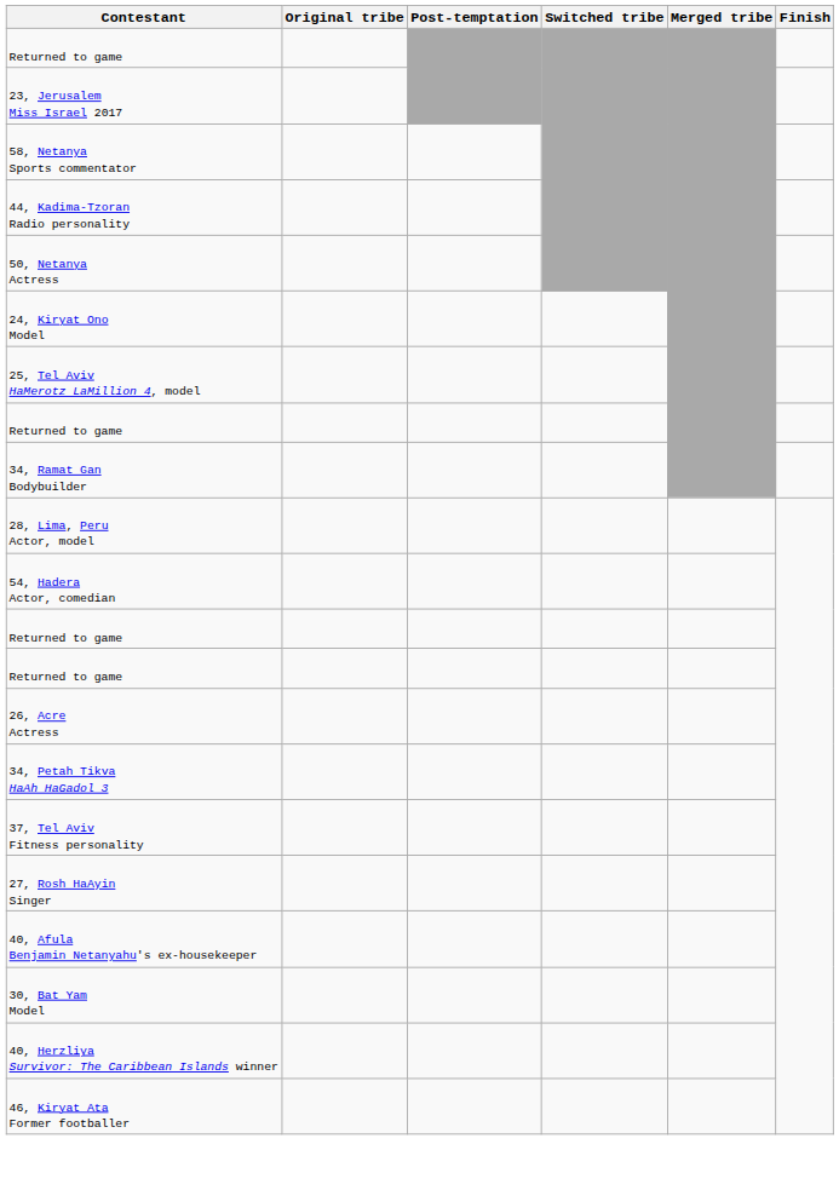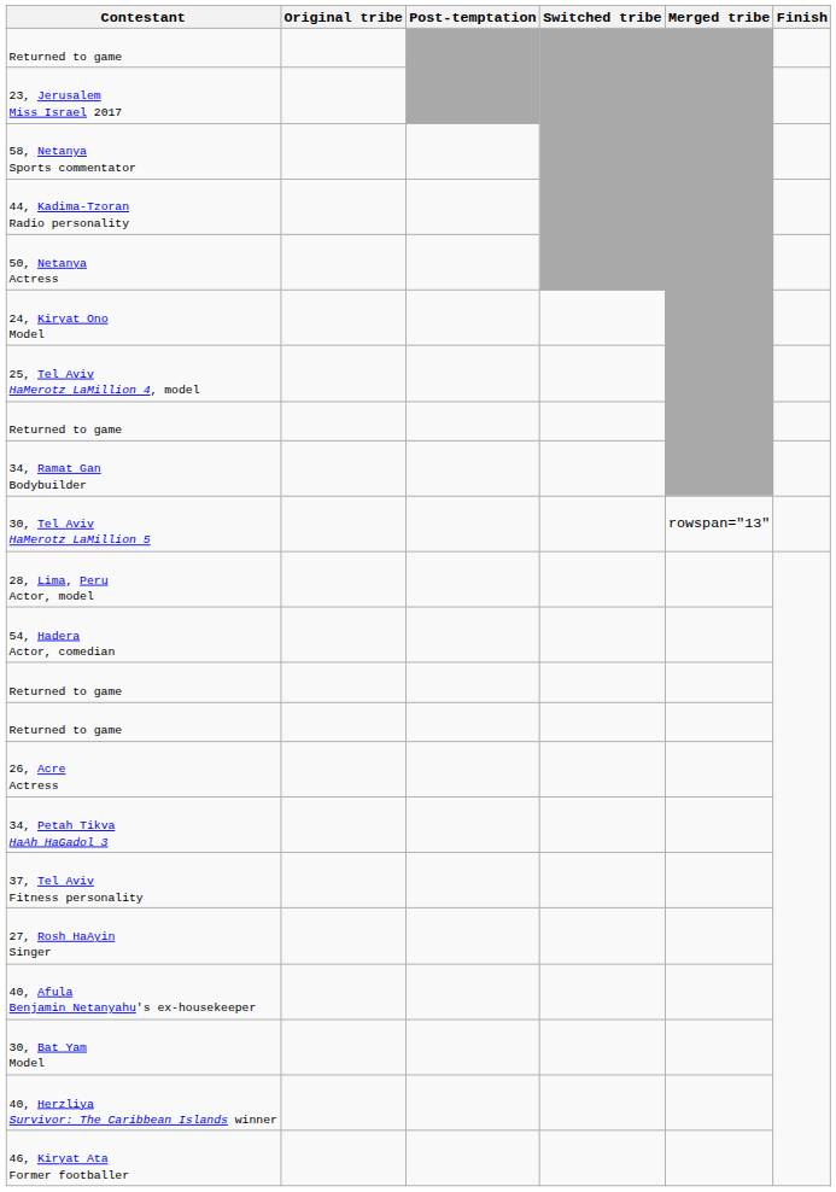+ row: 30, Tel Aviv HaMerotz LaMillion 5 | rowspan="13"
